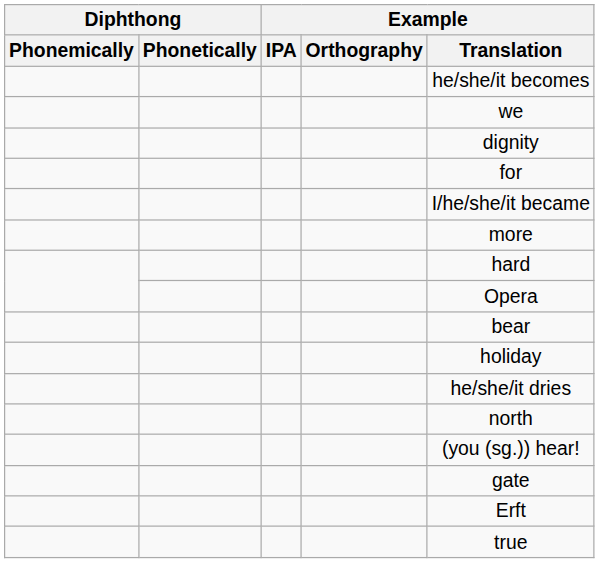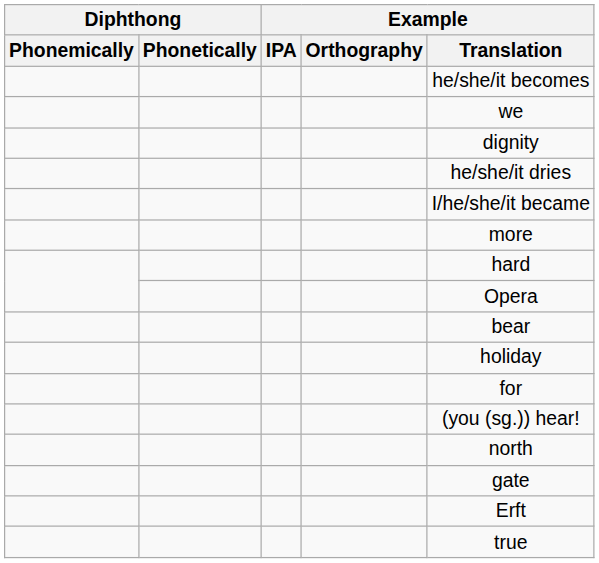row 6 | Example / Translation: for -> he/she/it dries
row 13 | Example / Translation: he/she/it dries -> for
row 14 | Example / Translation: north -> (you (sg.)) hear!
row 15 | Example / Translation: (you (sg.)) hear! -> north
